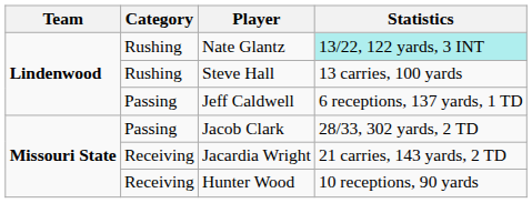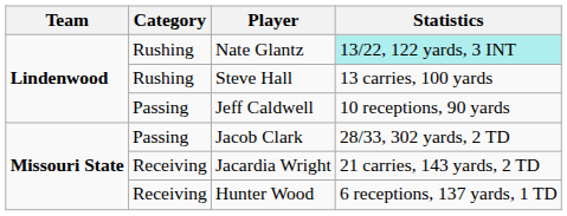Jeff Caldwell | Statistics: 6 receptions, 137 yards, 1 TD -> 10 receptions, 90 yards
Hunter Wood | Statistics: 10 receptions, 90 yards -> 6 receptions, 137 yards, 1 TD
